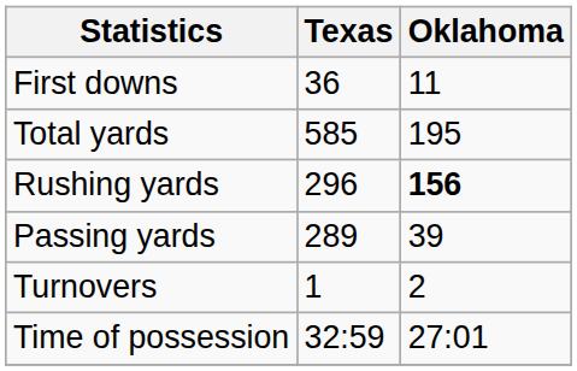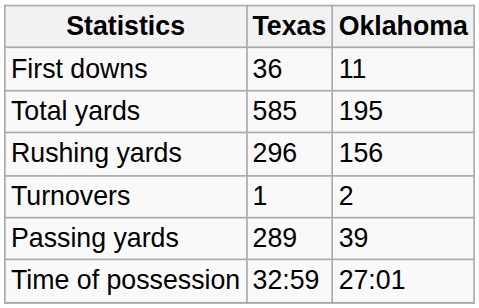Rushing yards | Oklahoma: bold -> normal
rows swapped: Passing yards <-> Turnovers
